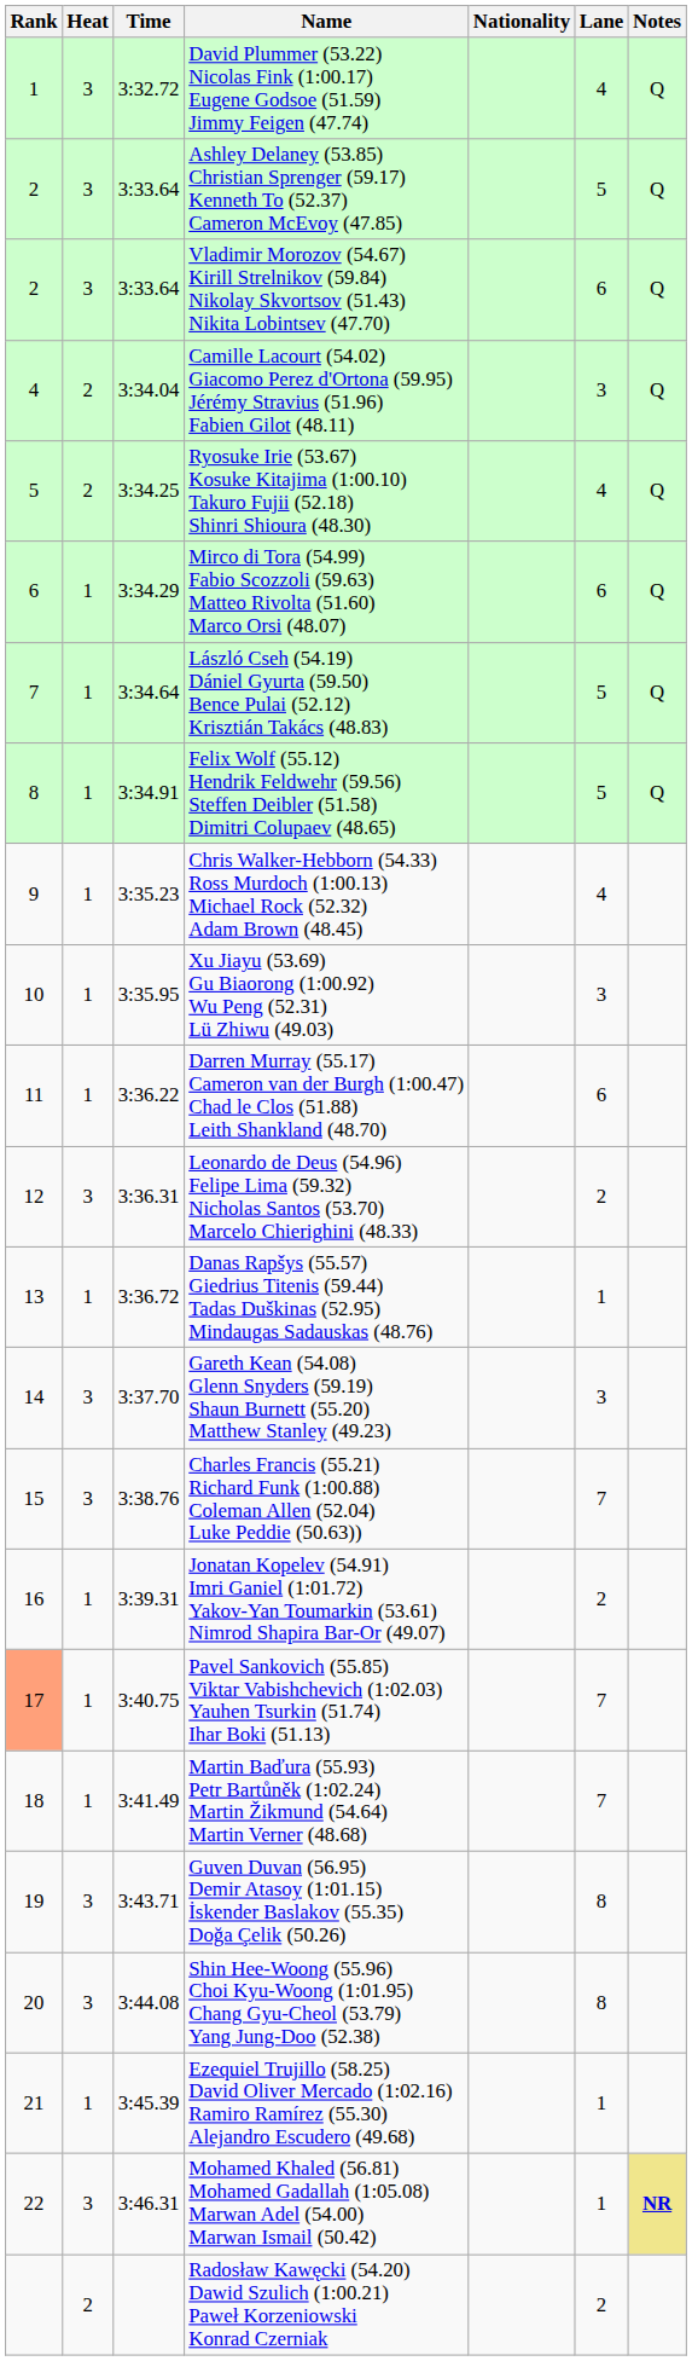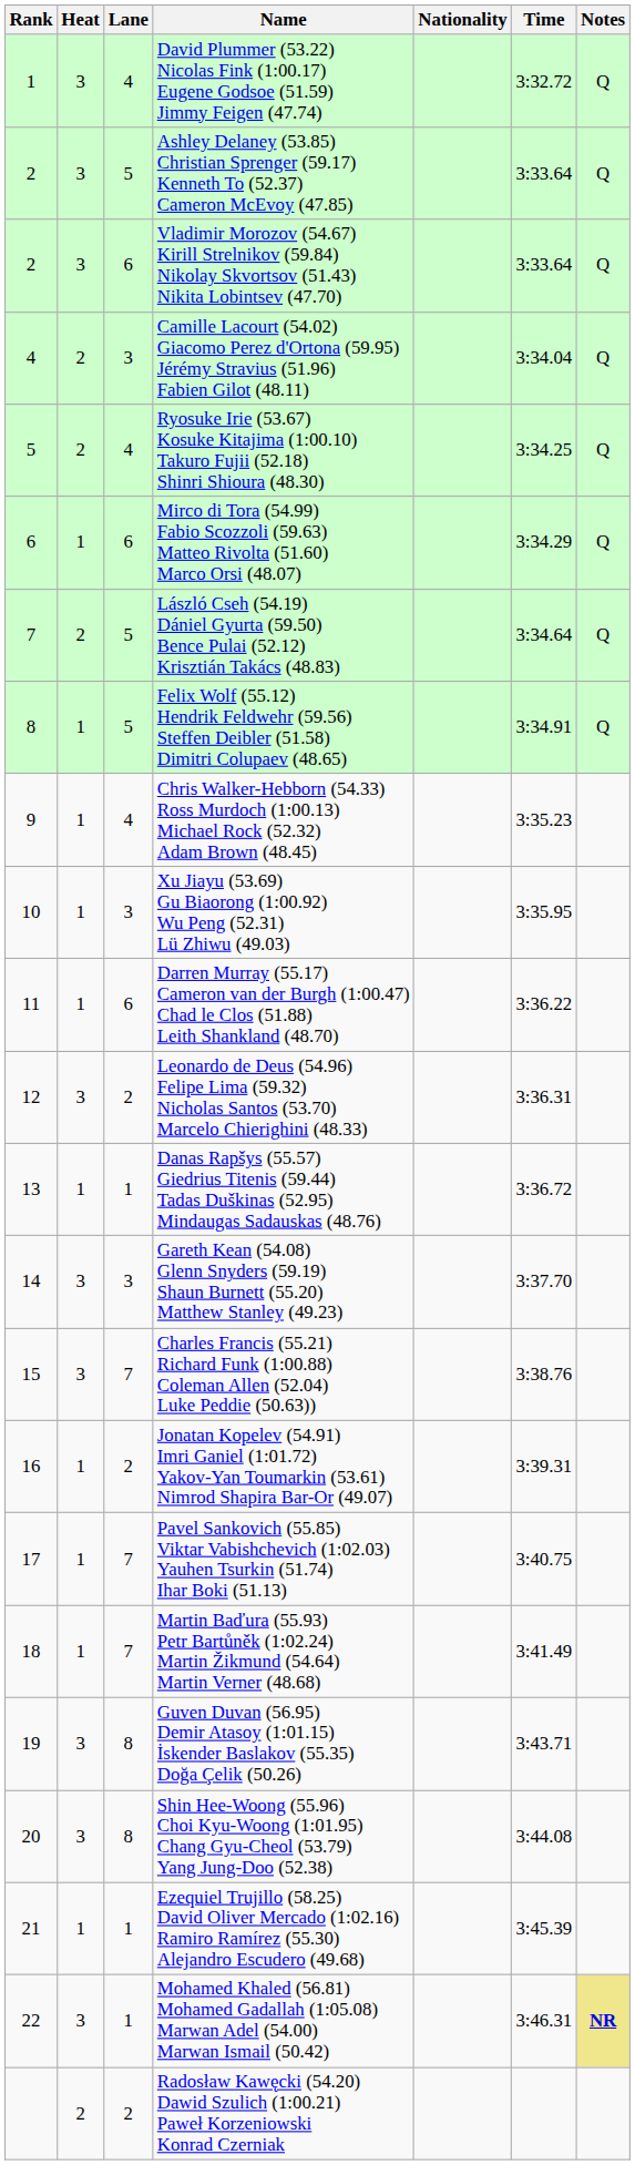columns swapped: Lane <-> Time
row 8 | Heat: 1 -> 2
row 18 | Rank: lightsalmon background -> no background
